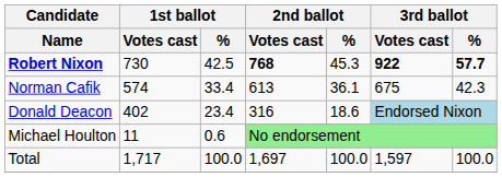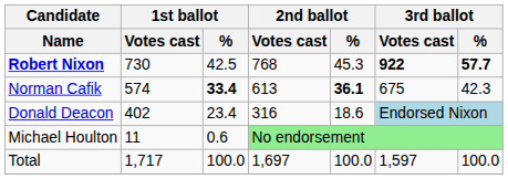Robert Nixon | 2nd ballot / Votes cast: bold -> normal
Norman Cafik | 1st ballot / %: normal -> bold
Norman Cafik | 2nd ballot / %: normal -> bold
